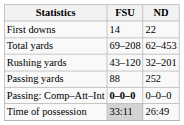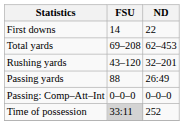Passing yards | ND: 252 -> 26:49
Passing: Comp–Att–Int | FSU: bold -> normal
Time of possession | ND: 26:49 -> 252
